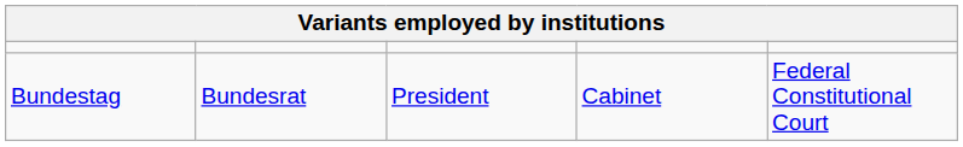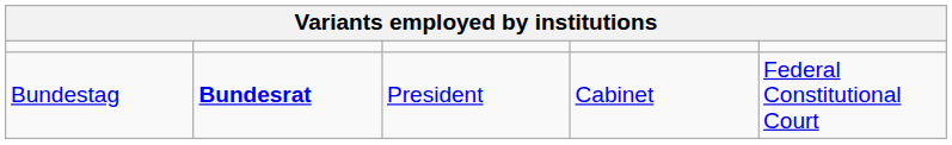Bundestag | column 2: normal -> bold
